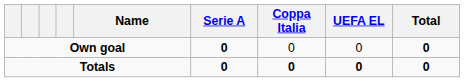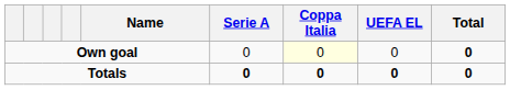Own goal | Serie A: bold -> normal
Own goal | Coppa Italia: no background -> lightyellow background
